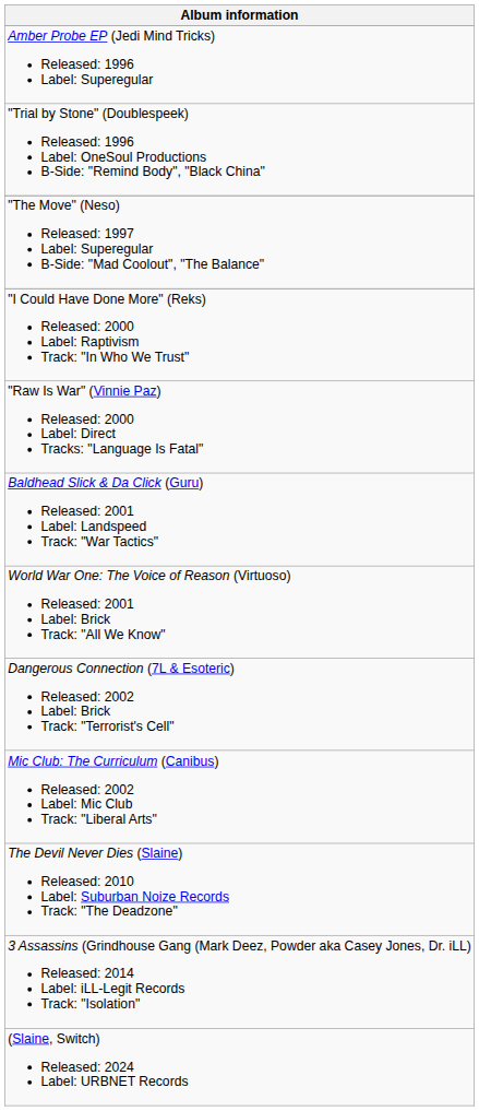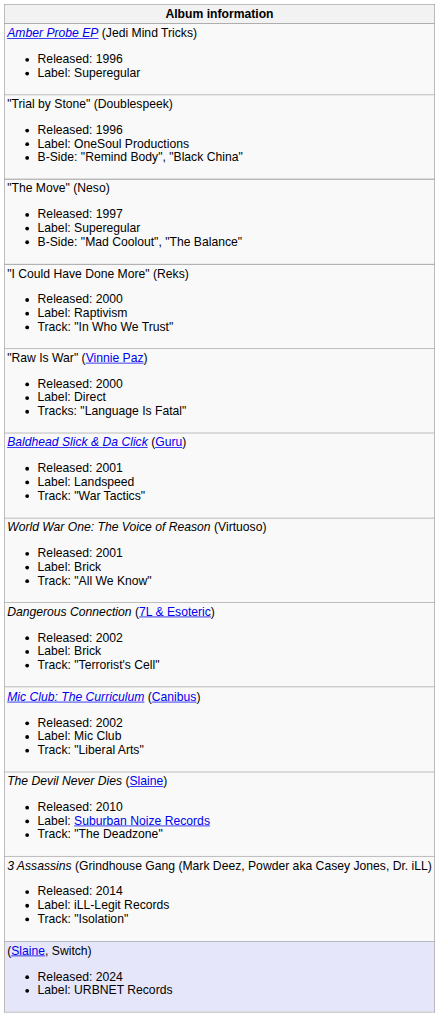row 13 | column 1: no background -> lavender background
